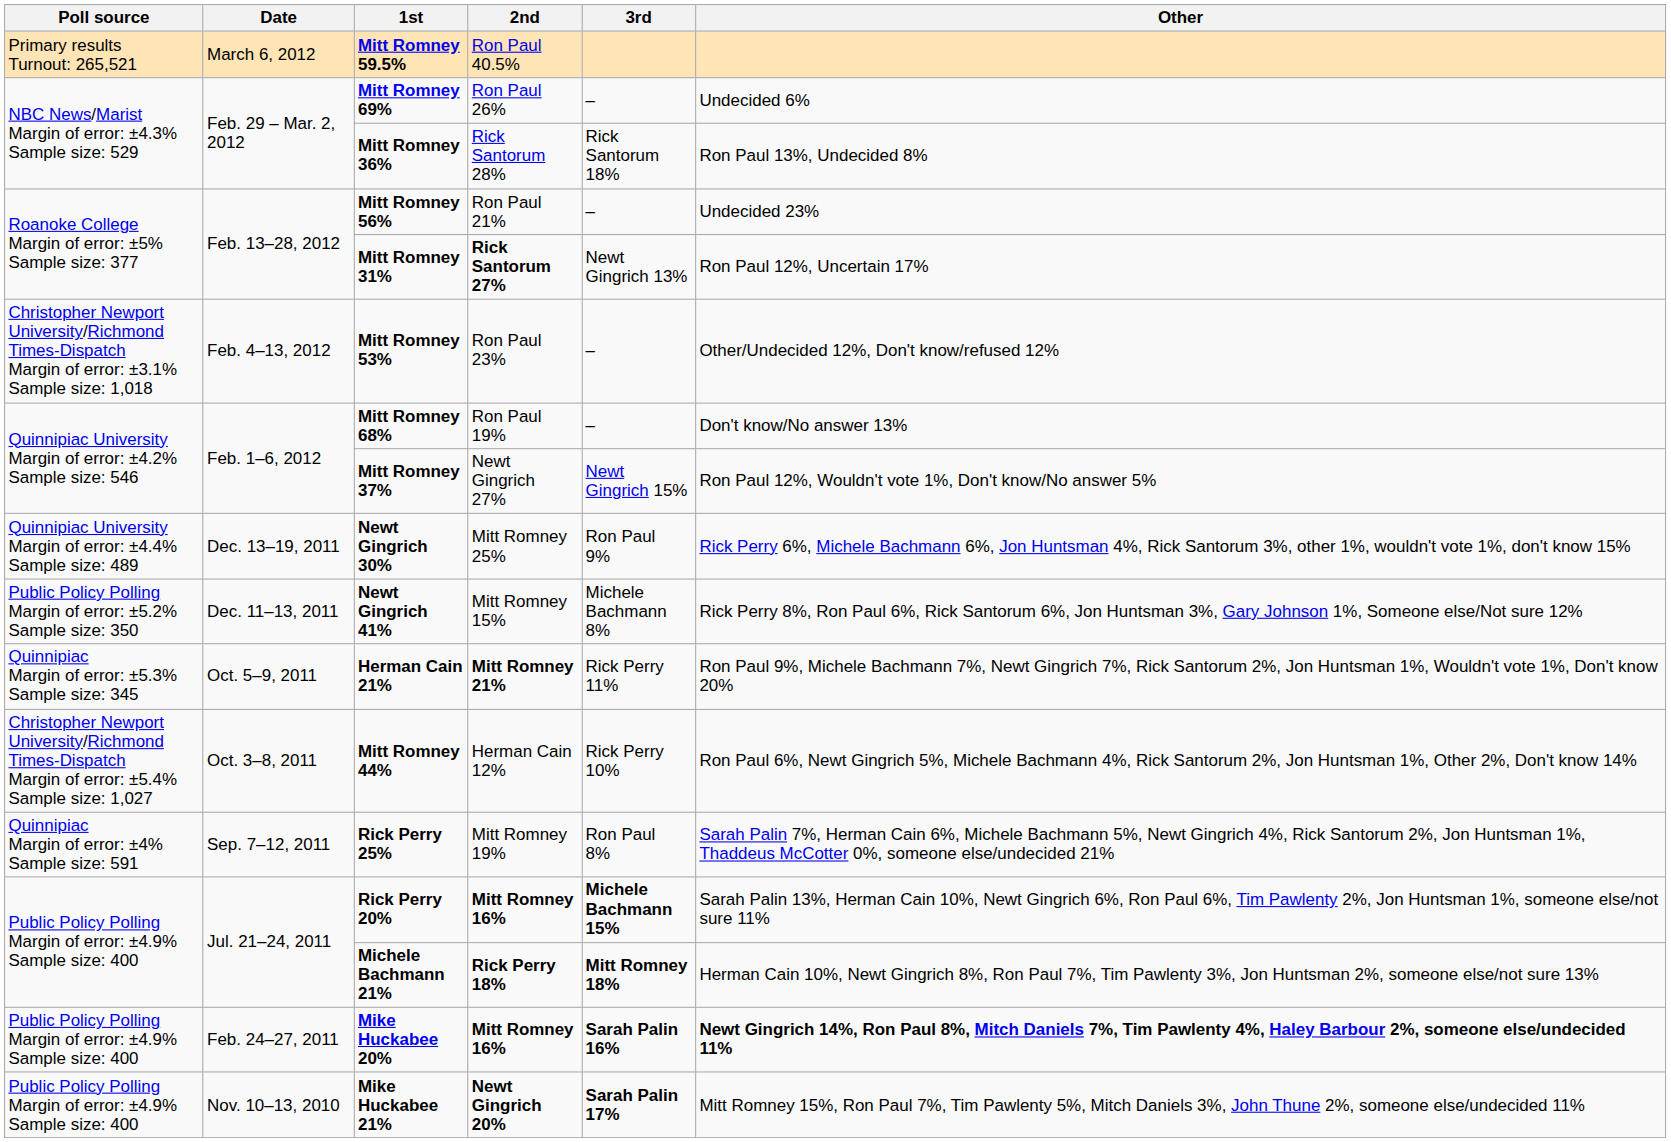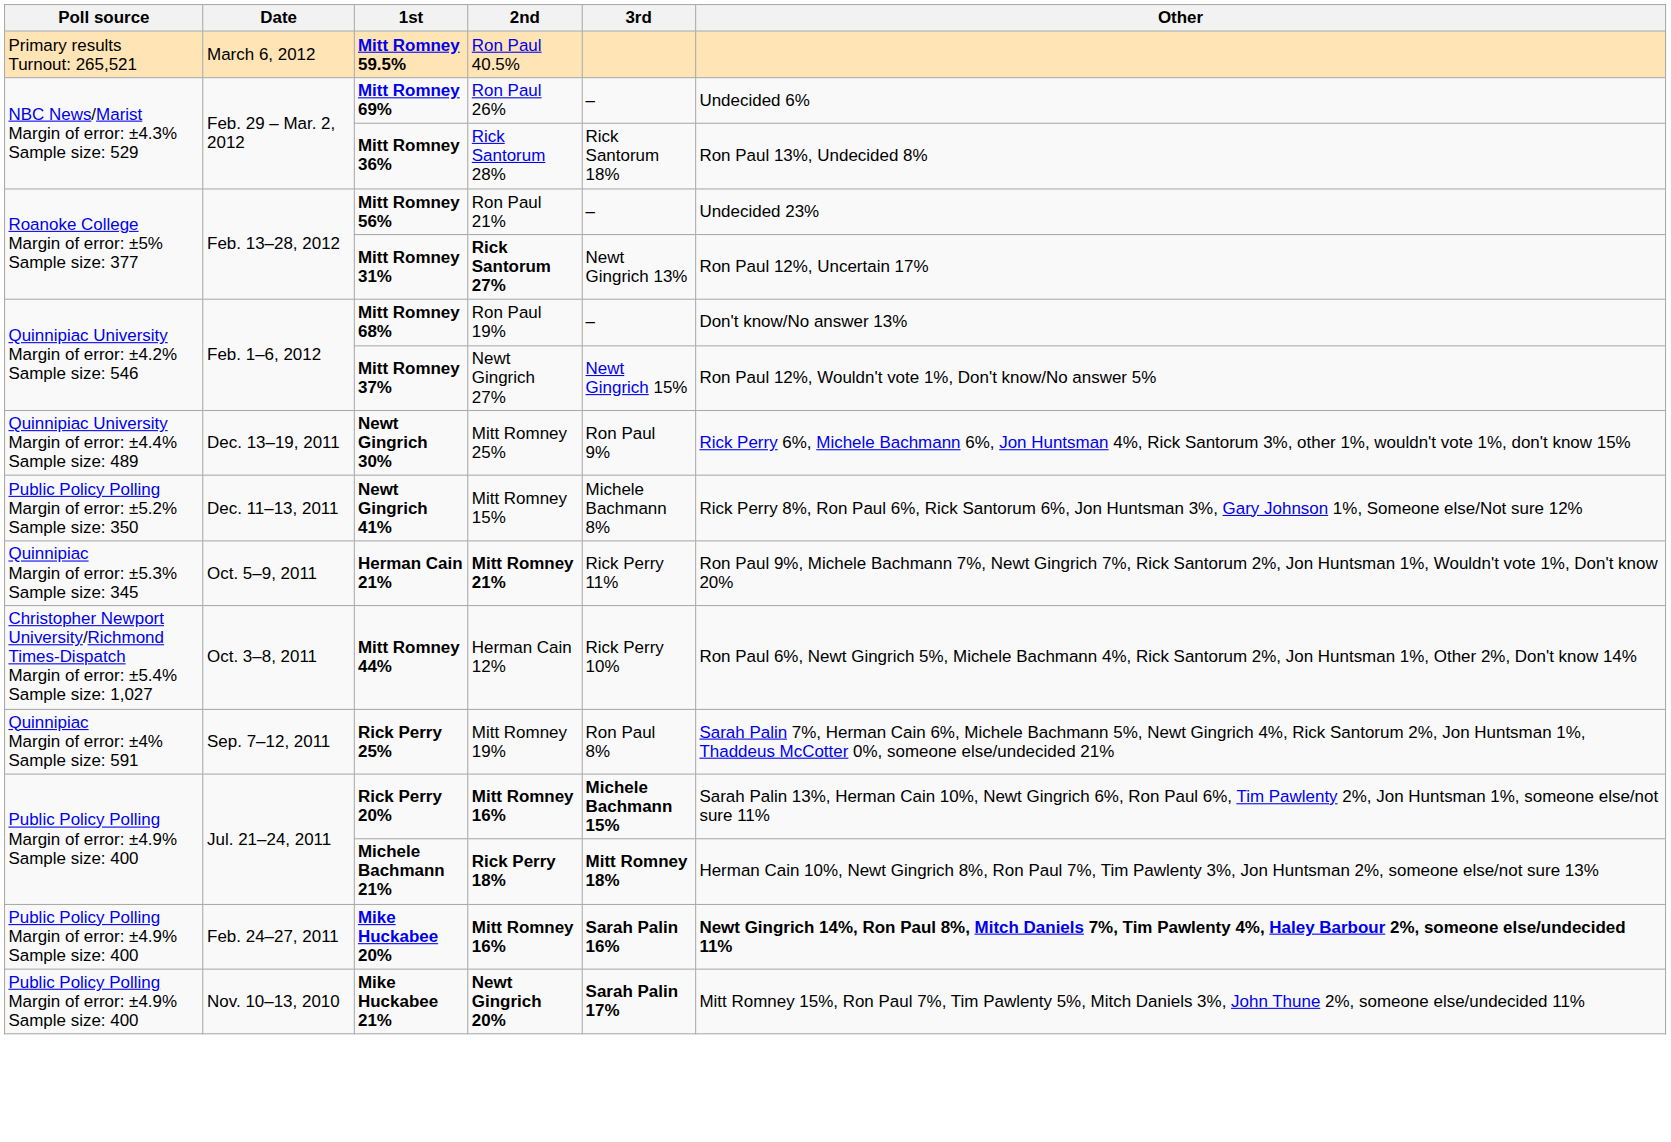- row: Christopher Newport University/Richmond Times-Dispatch Margin of error: ±3.1% Sample size: 1,018 | Feb. 4–13, 2012 | Mitt Romney 53% | Ron Paul 23% | – | Other/Undecided 12%, Don't know/refused 12%
